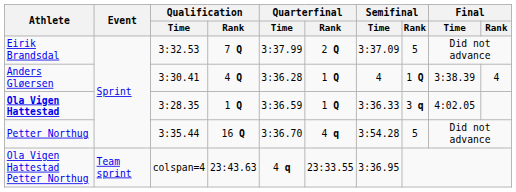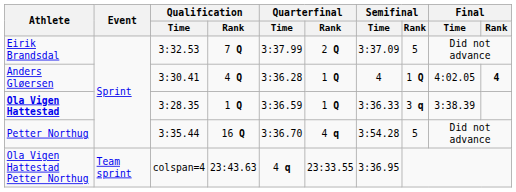Anders Gløersen | Final / Time: 3:38.39 -> 4:02.05
Anders Gløersen | Final / Rank: normal -> bold
Ola Vigen Hattestad | Final / Time: 4:02.05 -> 3:38.39
